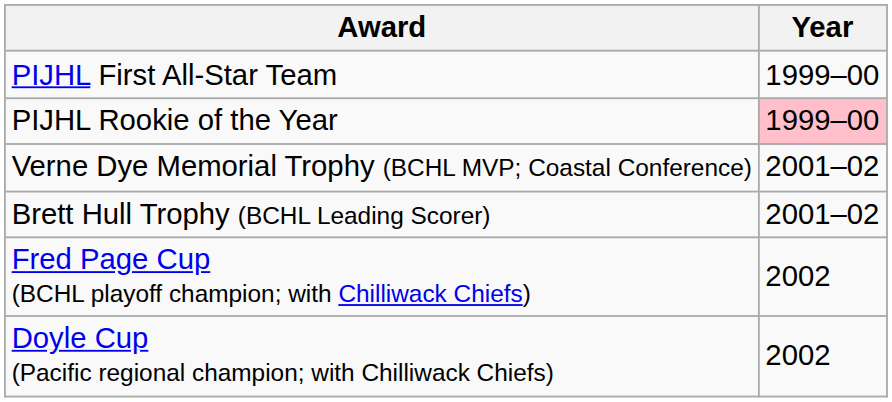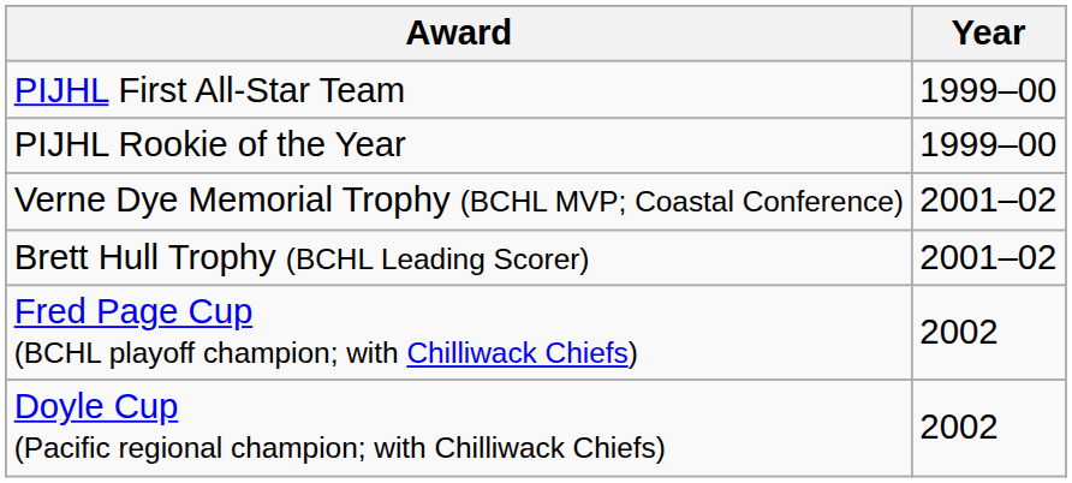PIJHL Rookie of the Year | Year: pink background -> no background
